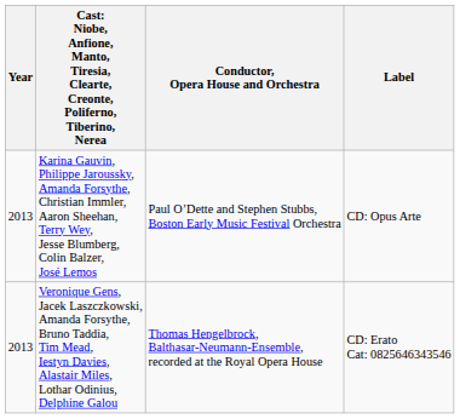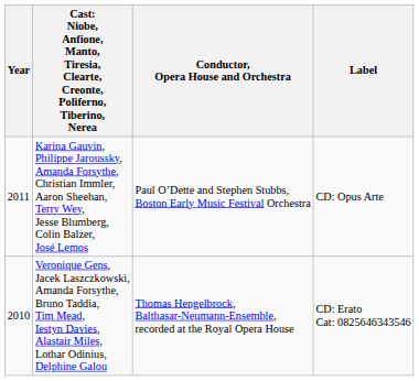row 2 | Year: 2013 -> 2011
row 3 | Year: 2013 -> 2010
